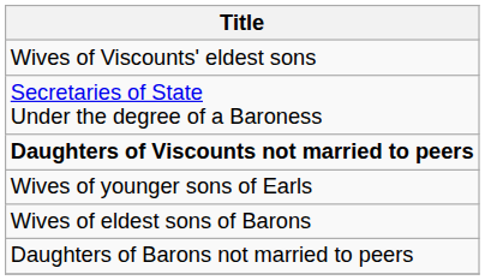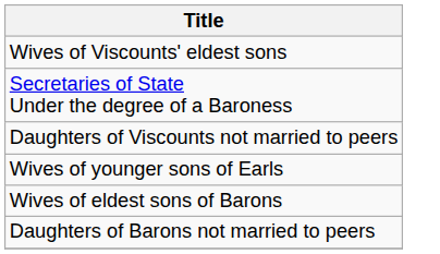row 4 | column 1: bold -> normal
